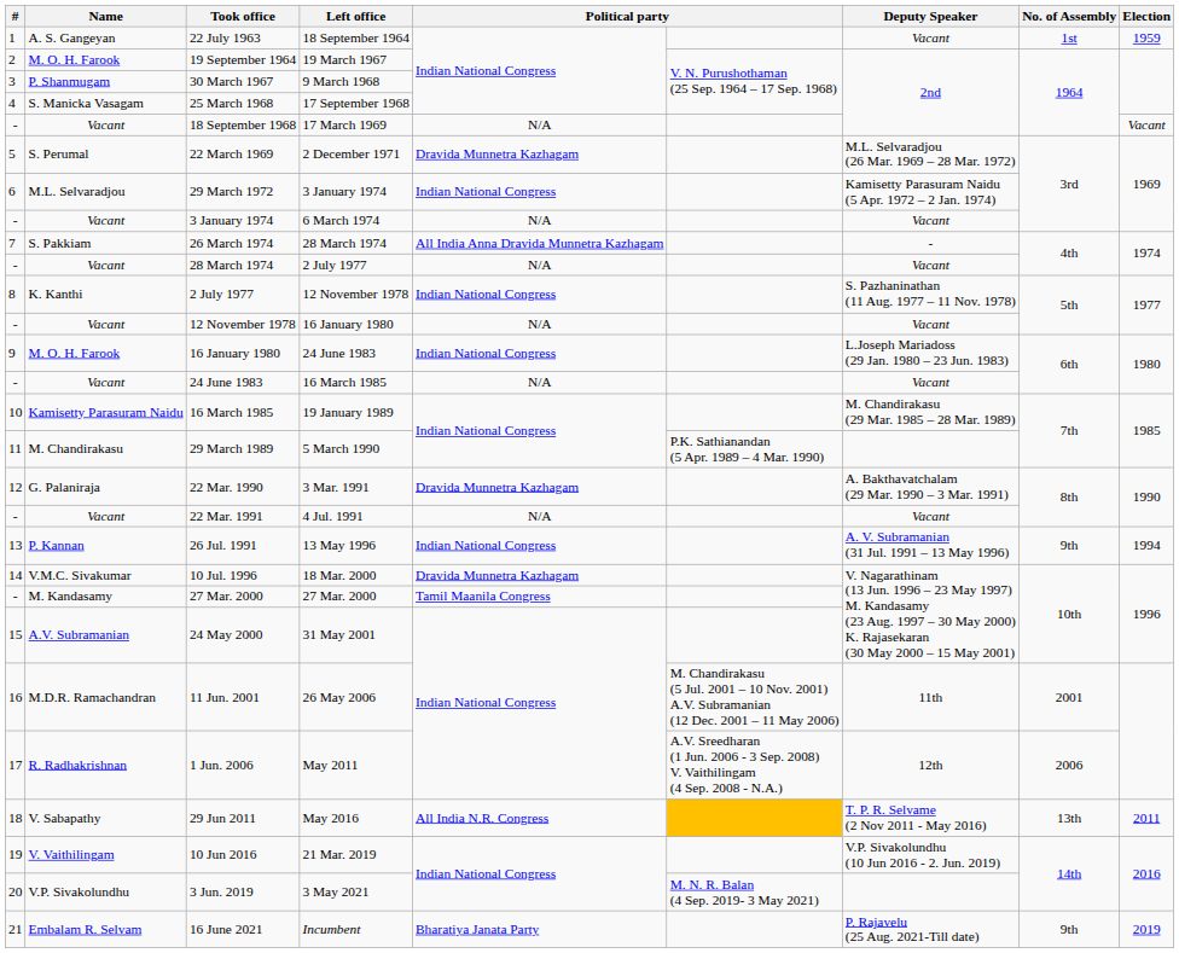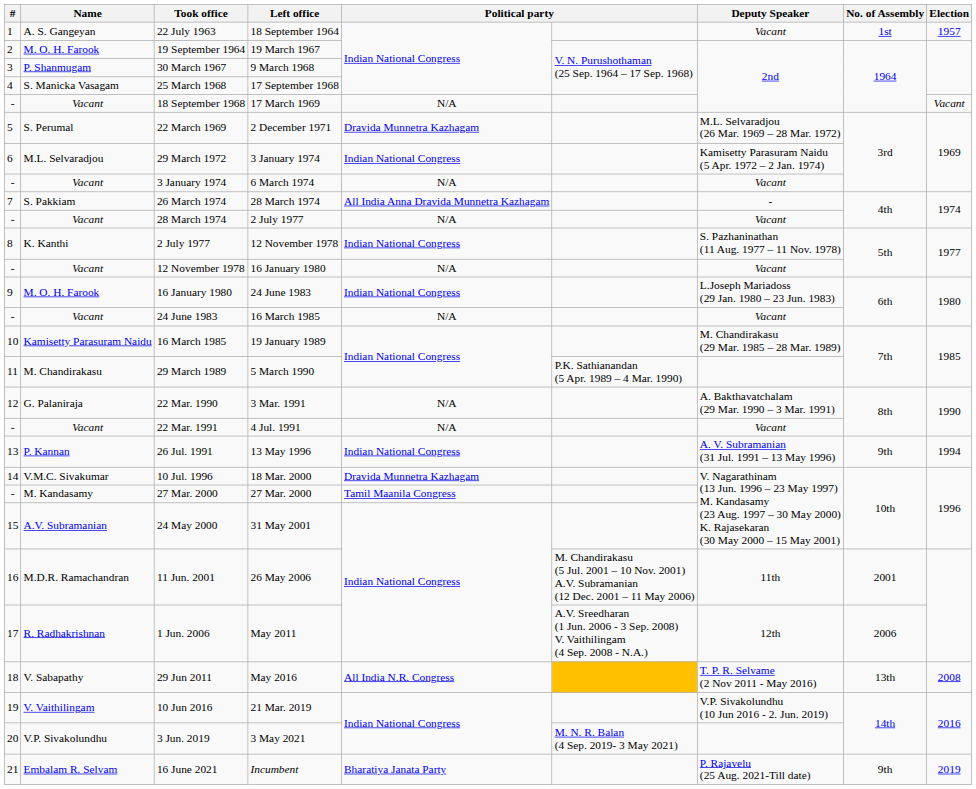22 July 1963 | Election: 1959 -> 1957
22 Mar. 1990 | column 5: Dravida Munnetra Kazhagam -> N/A
29 Jun 2011 | Election: 2011 -> 2008
